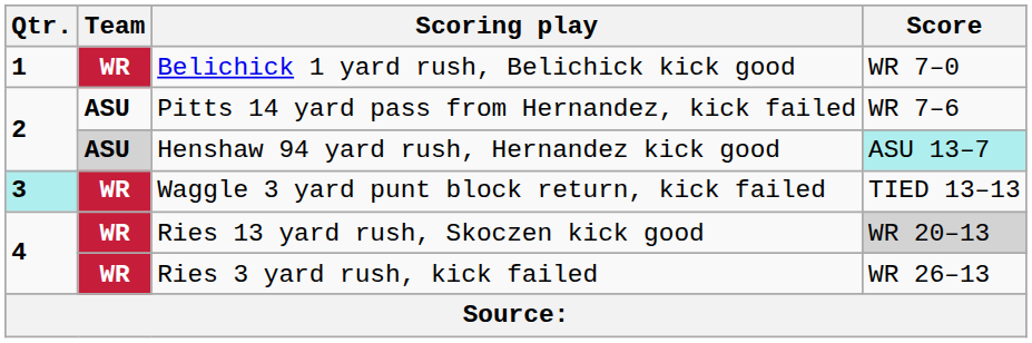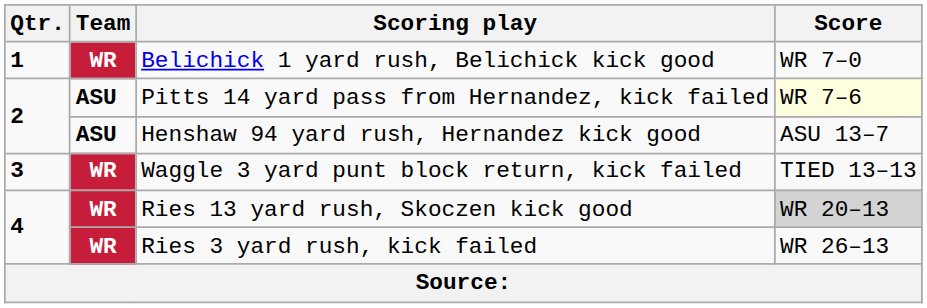Pitts 14 yard pass from Hernandez, kick failed | Score: no background -> lightyellow background
Henshaw 94 yard rush, Hernandez kick good | Team: lightgrey background -> no background
Henshaw 94 yard rush, Hernandez kick good | Score: paleturquoise background -> no background
Waggle 3 yard punt block return, kick failed | Qtr.: paleturquoise background -> no background
